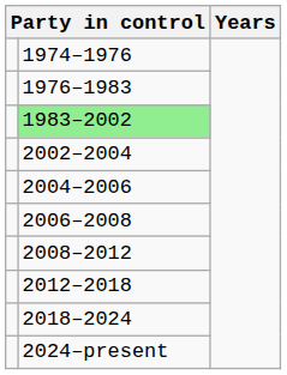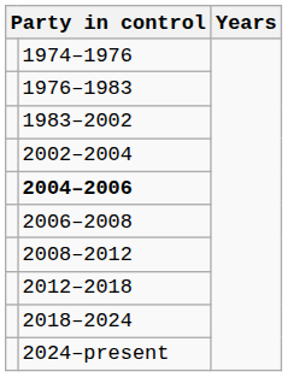1983–2002 | column 2: lightgreen background -> no background
2004–2006 | column 2: normal -> bold
